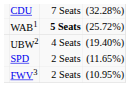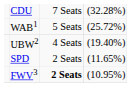WAB1 | column 2: bold -> normal
FWV3 | column 2: normal -> bold
